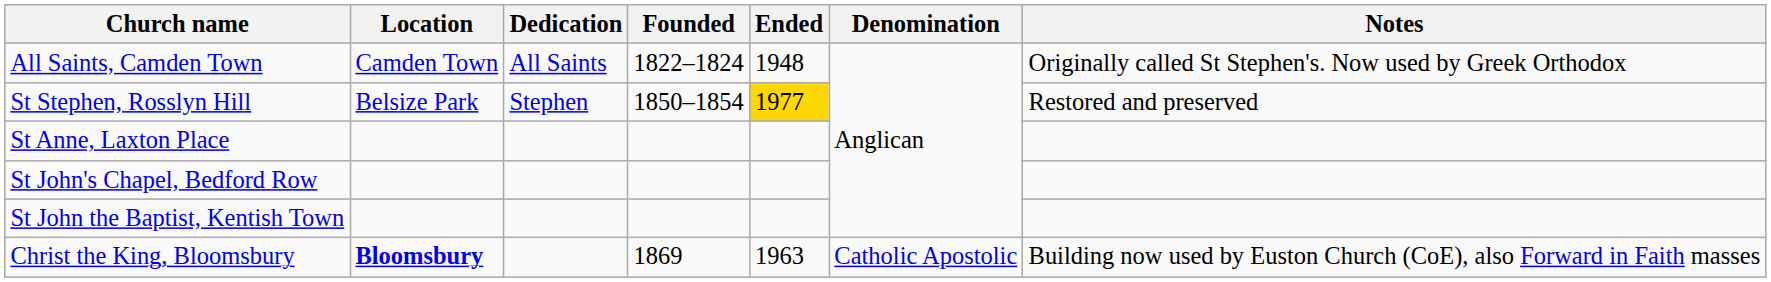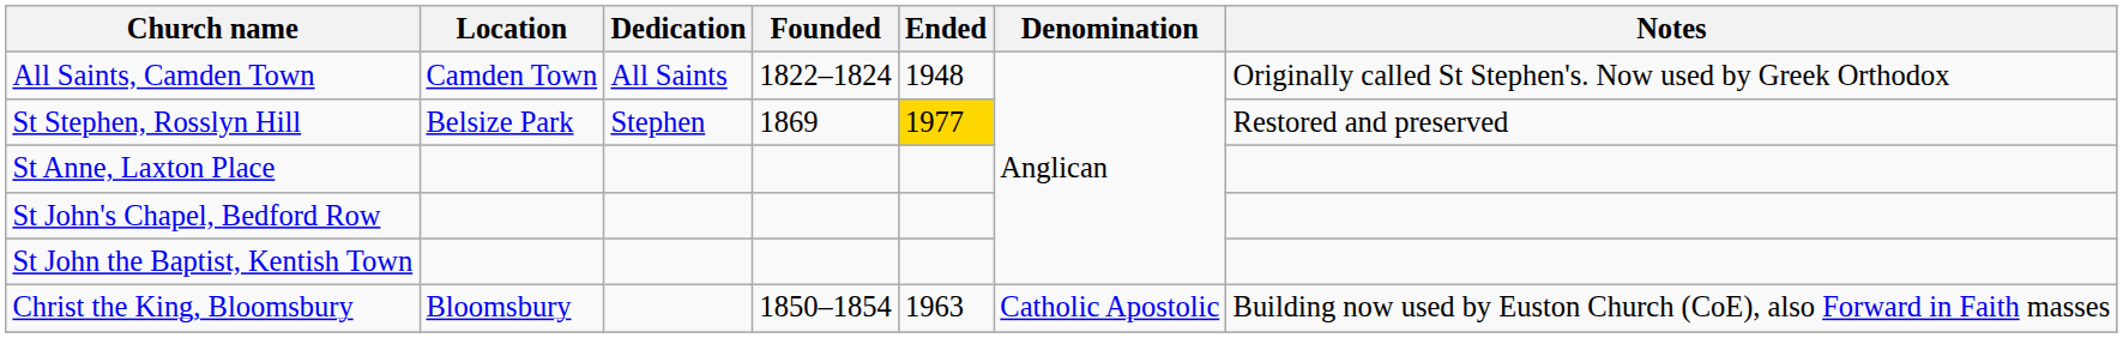St Stephen, Rosslyn Hill | Founded: 1850–1854 -> 1869
Christ the King, Bloomsbury | Location: bold -> normal
Christ the King, Bloomsbury | Founded: 1869 -> 1850–1854
